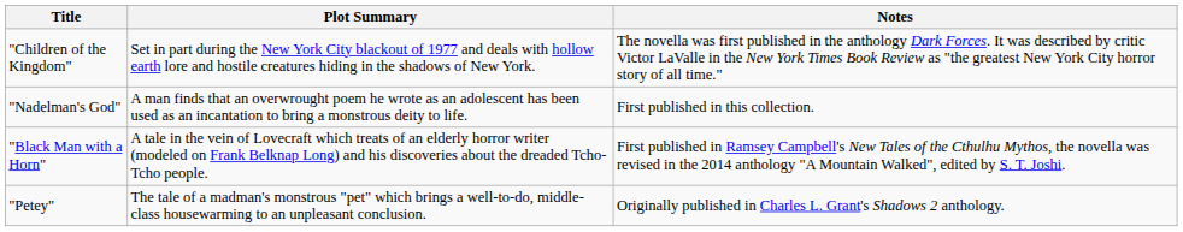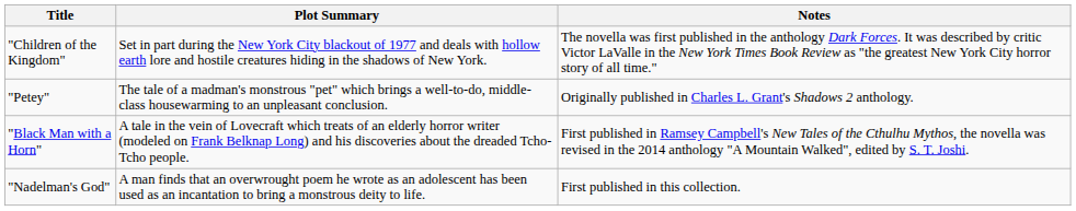rows swapped: "Petey" <-> "Nadelman's God"
